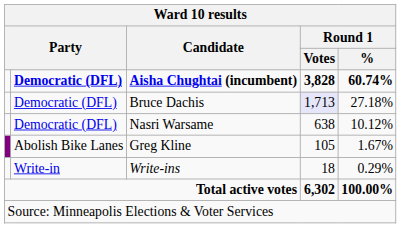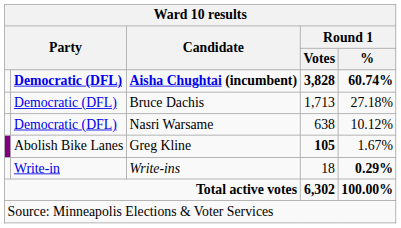Bruce Dachis | Ward 10 results / Round 1 / Votes: lavender background -> no background
Greg Kline | Ward 10 results / Round 1 / Votes: normal -> bold
Write-ins | Ward 10 results / Round 1 / %: normal -> bold
